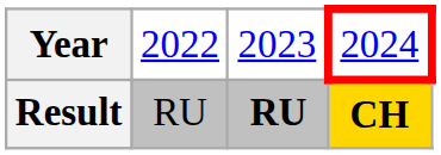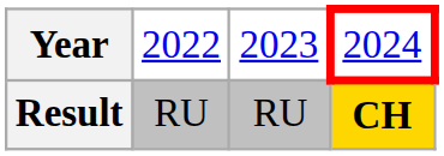Result | column 3: bold -> normal
